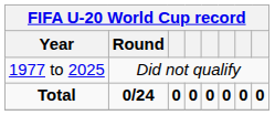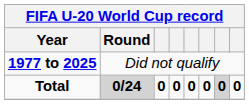1977 to 2025 | FIFA U-20 World Cup record / Year: normal -> bold
Total | FIFA U-20 World Cup record / Round: no background -> lightgrey background
Total | column 7: no background -> lightgrey background
